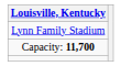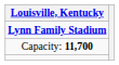row 2 | Louisville, Kentucky: normal -> bold
